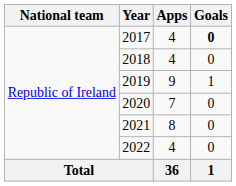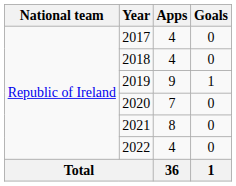2017 | Goals: bold -> normal
